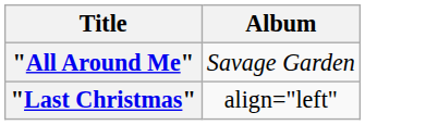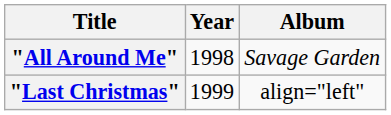+ column: Year | 1998 | 1999
